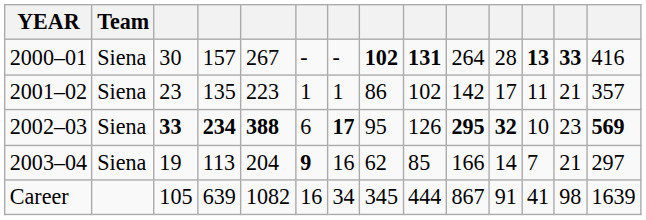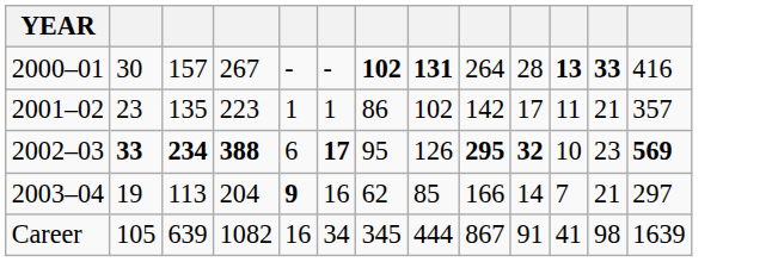- column: Team | Siena | Siena | Siena | Siena
